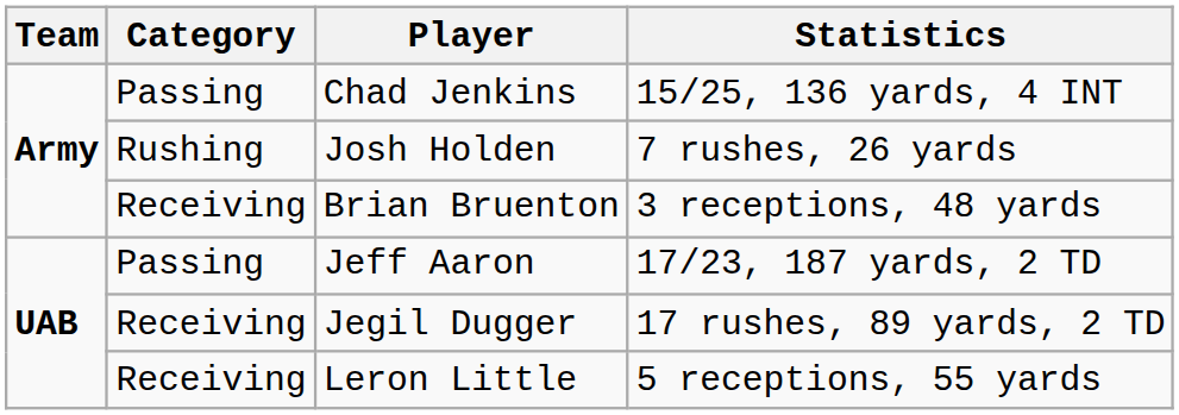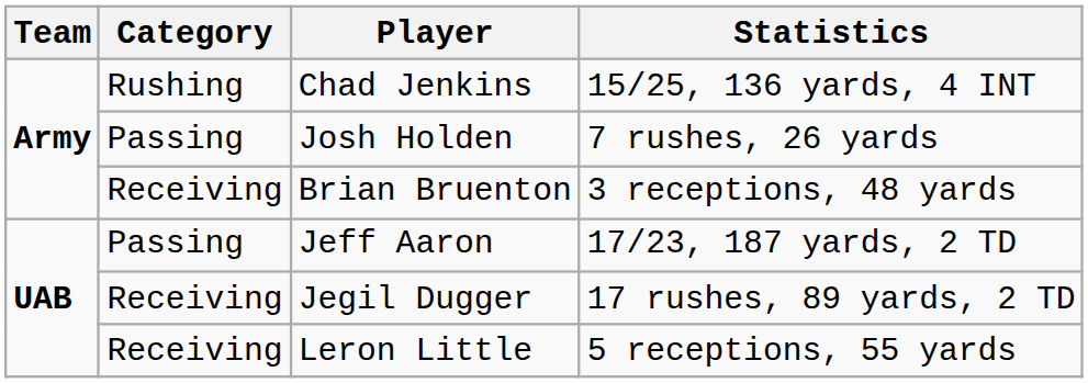Chad Jenkins | Category: Passing -> Rushing
Josh Holden | Category: Rushing -> Passing
